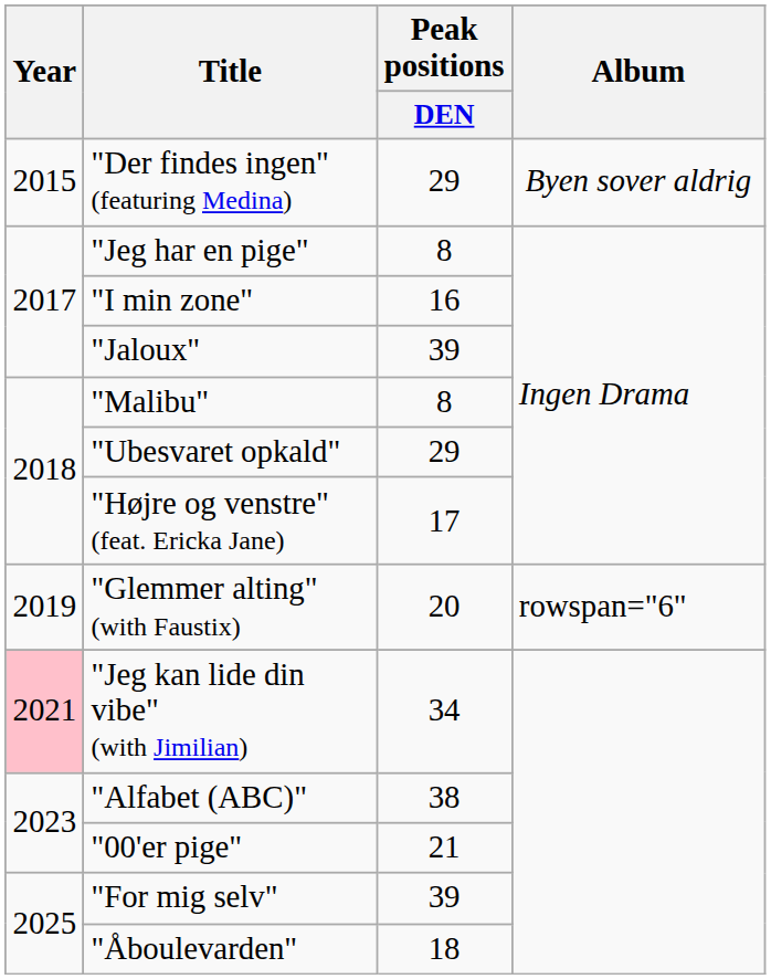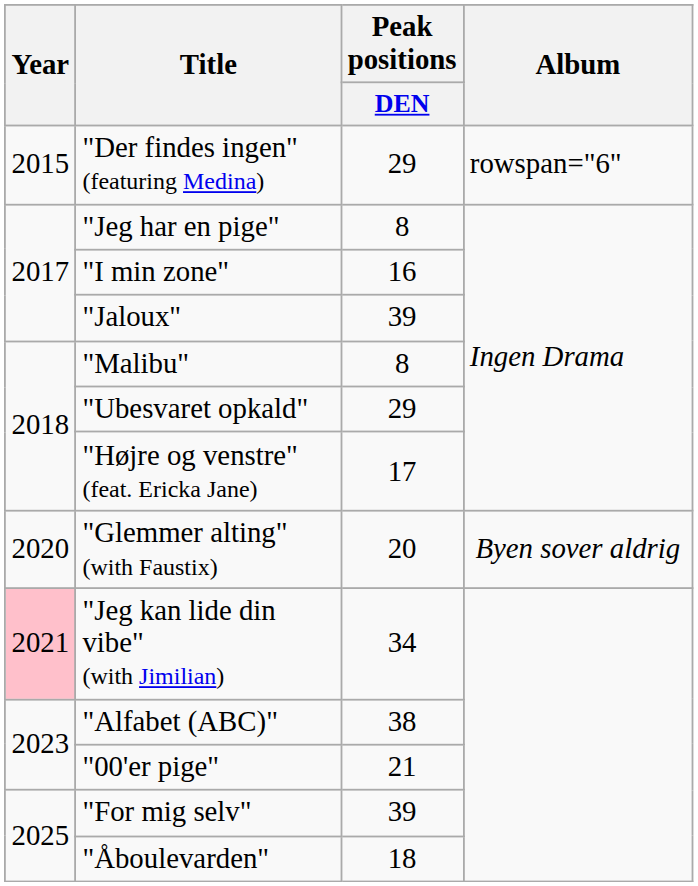"Der findes ingen" (featuring Medina) | Album: Byen sover aldrig -> rowspan="6"
"Glemmer alting" (with Faustix) | Year: 2019 -> 2020
"Glemmer alting" (with Faustix) | Album: rowspan="6" -> Byen sover aldrig
